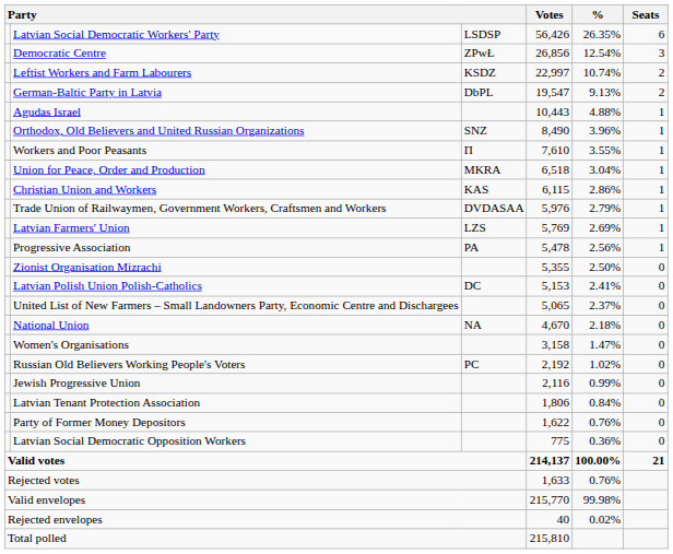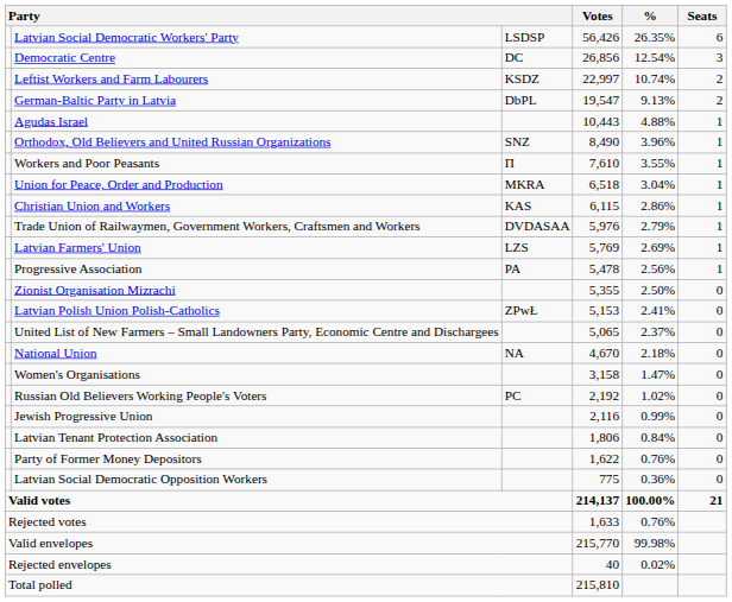Democratic Centre | column 3: ZPwŁ -> DC
Latvian Polish Union Polish-Catholics | column 3: DC -> ZPwŁ
